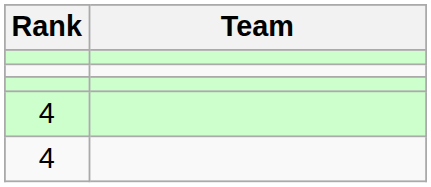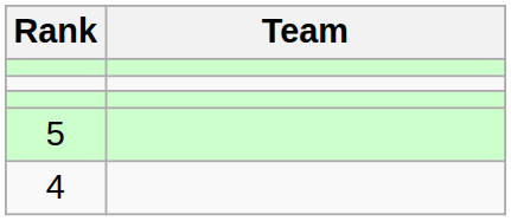row 5 | Rank: 4 -> 5
